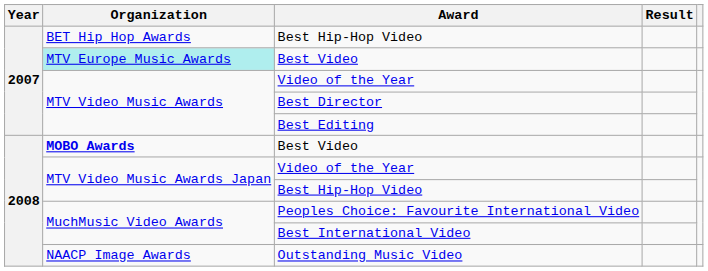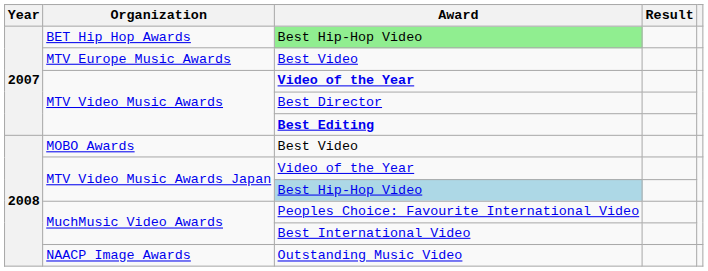BET Hip Hop Awards / Best Hip-Hop Video | Award: no background -> lightgreen background
MTV Europe Music Awards / Best Video | Organization: paleturquoise background -> no background
MTV Video Music Awards / Video of the Year | Award: normal -> bold
Best Editing | Award: normal -> bold
MOBO Awards / Best Video | Organization: bold -> normal
MTV Video Music Awards Japan / Best Hip-Hop Video | Award: no background -> lightblue background
